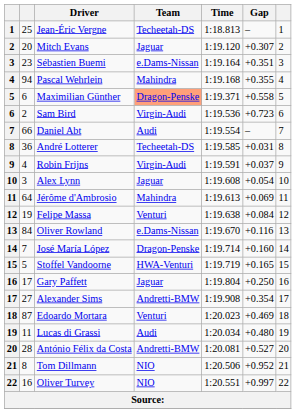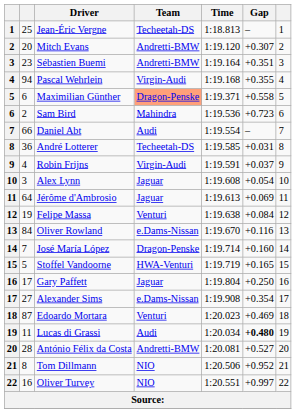Mitch Evans | Team: Jaguar -> Andretti-BMW
Sébastien Buemi | Team: e.Dams-Nissan -> Andretti-BMW
Pascal Wehrlein | Team: Mahindra -> Virgin-Audi
Sam Bird | Team: Virgin-Audi -> Mahindra
Jérôme d'Ambrosio | Team: Mahindra -> Jaguar
Alexander Sims | Team: Andretti-BMW -> e.Dams-Nissan
Lucas di Grassi | Gap: normal -> bold
